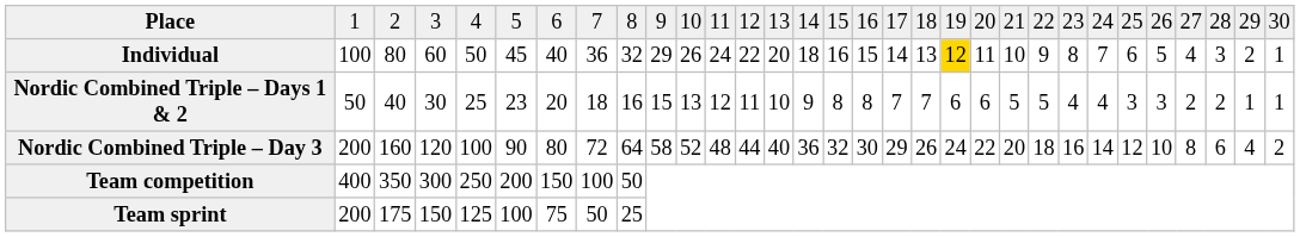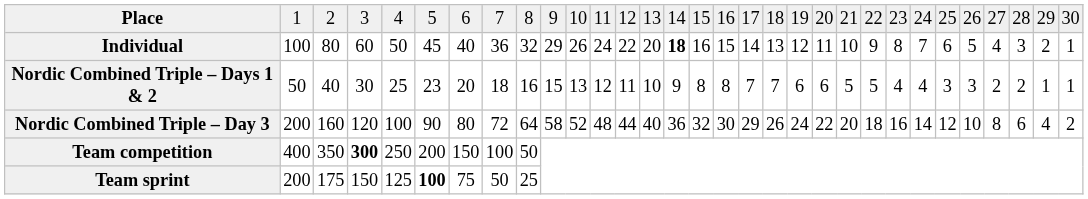Individual | column 15: normal -> bold
Individual | column 20: gold background -> no background
Team competition | column 4: normal -> bold
Team sprint | column 6: normal -> bold
